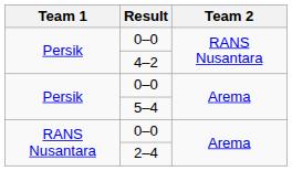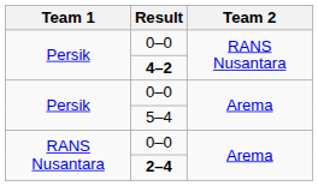4–2 | Result: normal -> bold
2–4 | Result: normal -> bold
